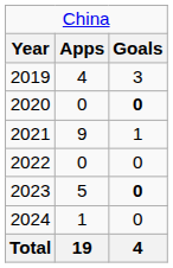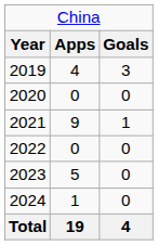2020 | column 3: bold -> normal
2023 | column 3: bold -> normal
